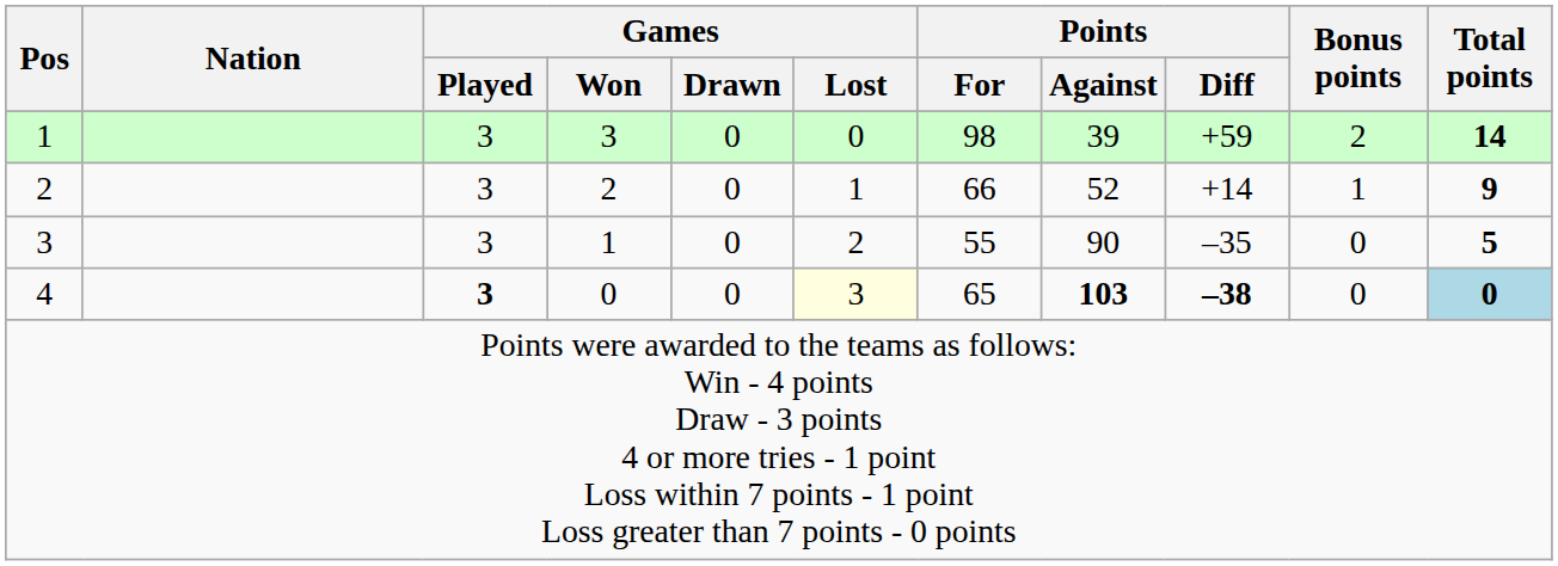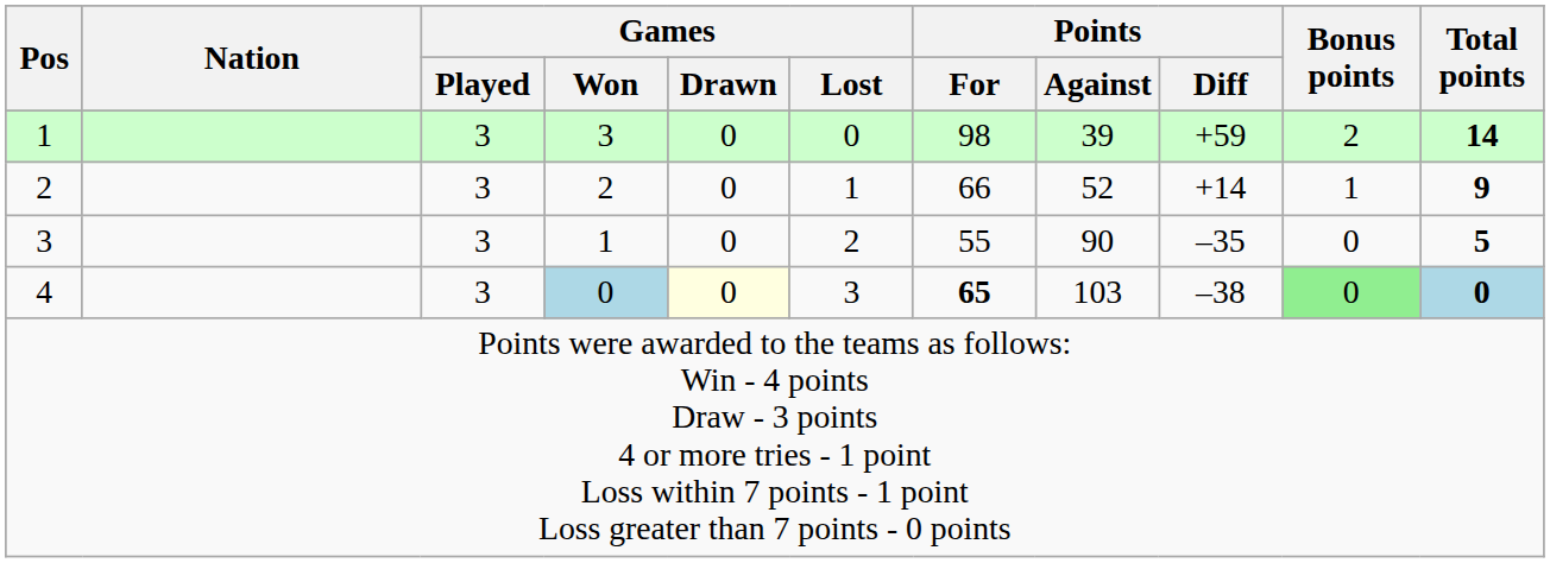4 | Games / Played: bold -> normal
4 | Games / Won: no background -> lightblue background
4 | Games / Drawn: no background -> lightyellow background
4 | Games / Lost: lightyellow background -> no background
4 | Points / For: normal -> bold
4 | Points / Against: bold -> normal
4 | Points / Diff: bold -> normal
4 | Bonus points: no background -> lightgreen background
